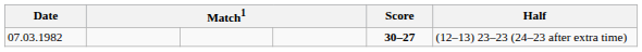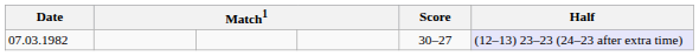07.03.1982 | Score: bold -> normal
07.03.1982 | Half: no background -> lavender background
